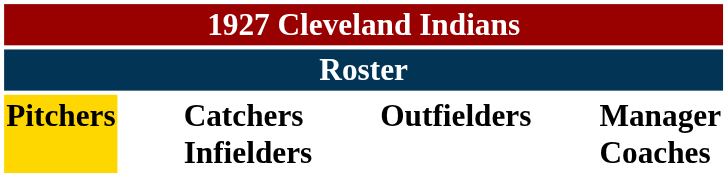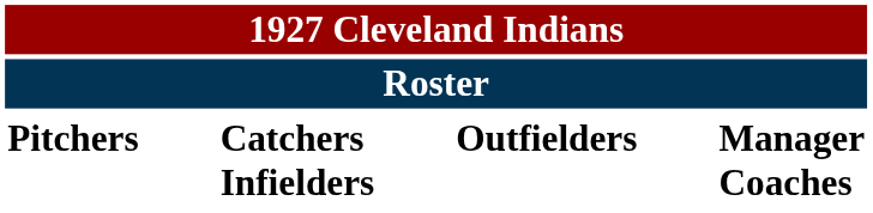Pitchers | column 1: gold background -> no background
